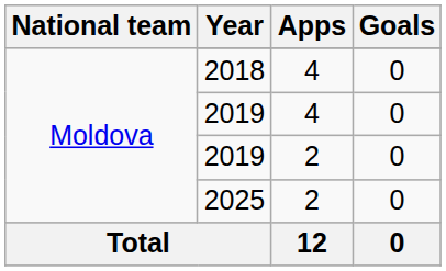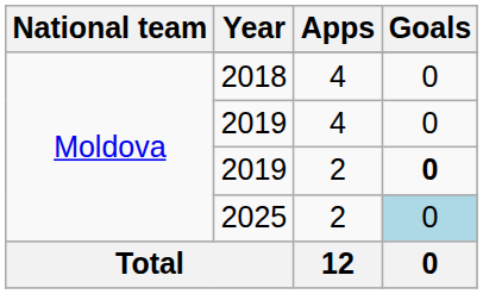2019 / 2 | Goals: normal -> bold
2025 | Goals: no background -> lightblue background
